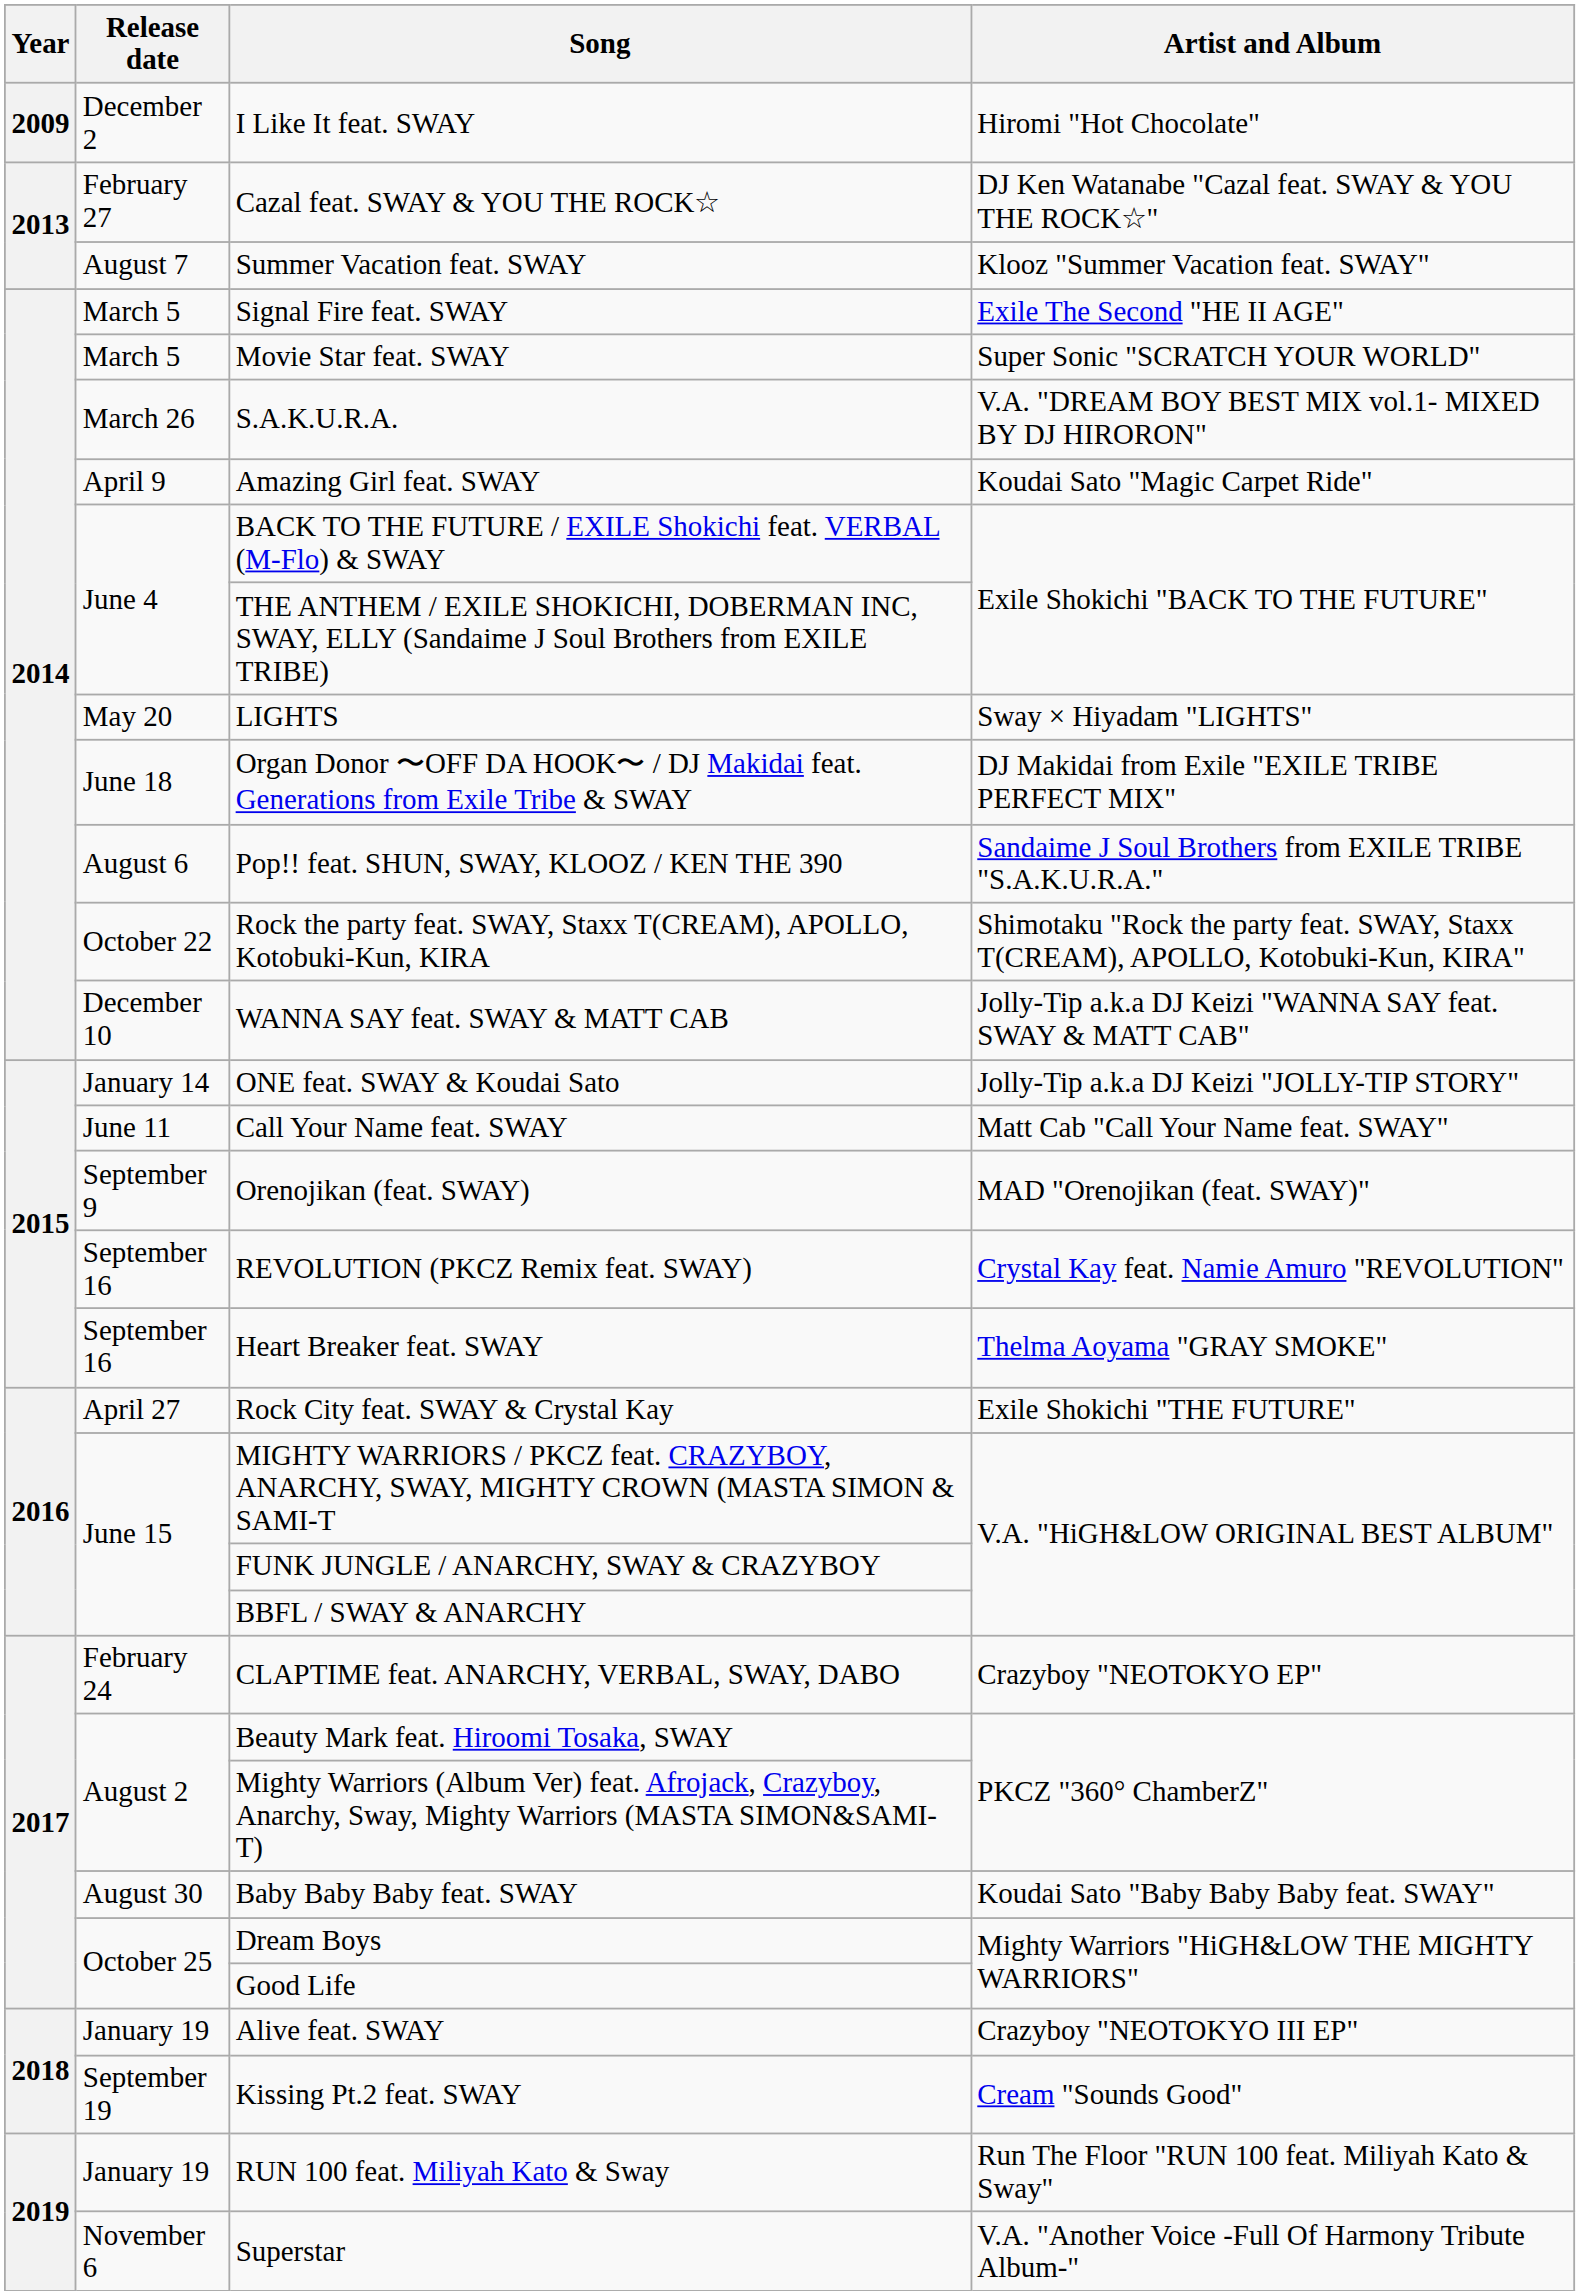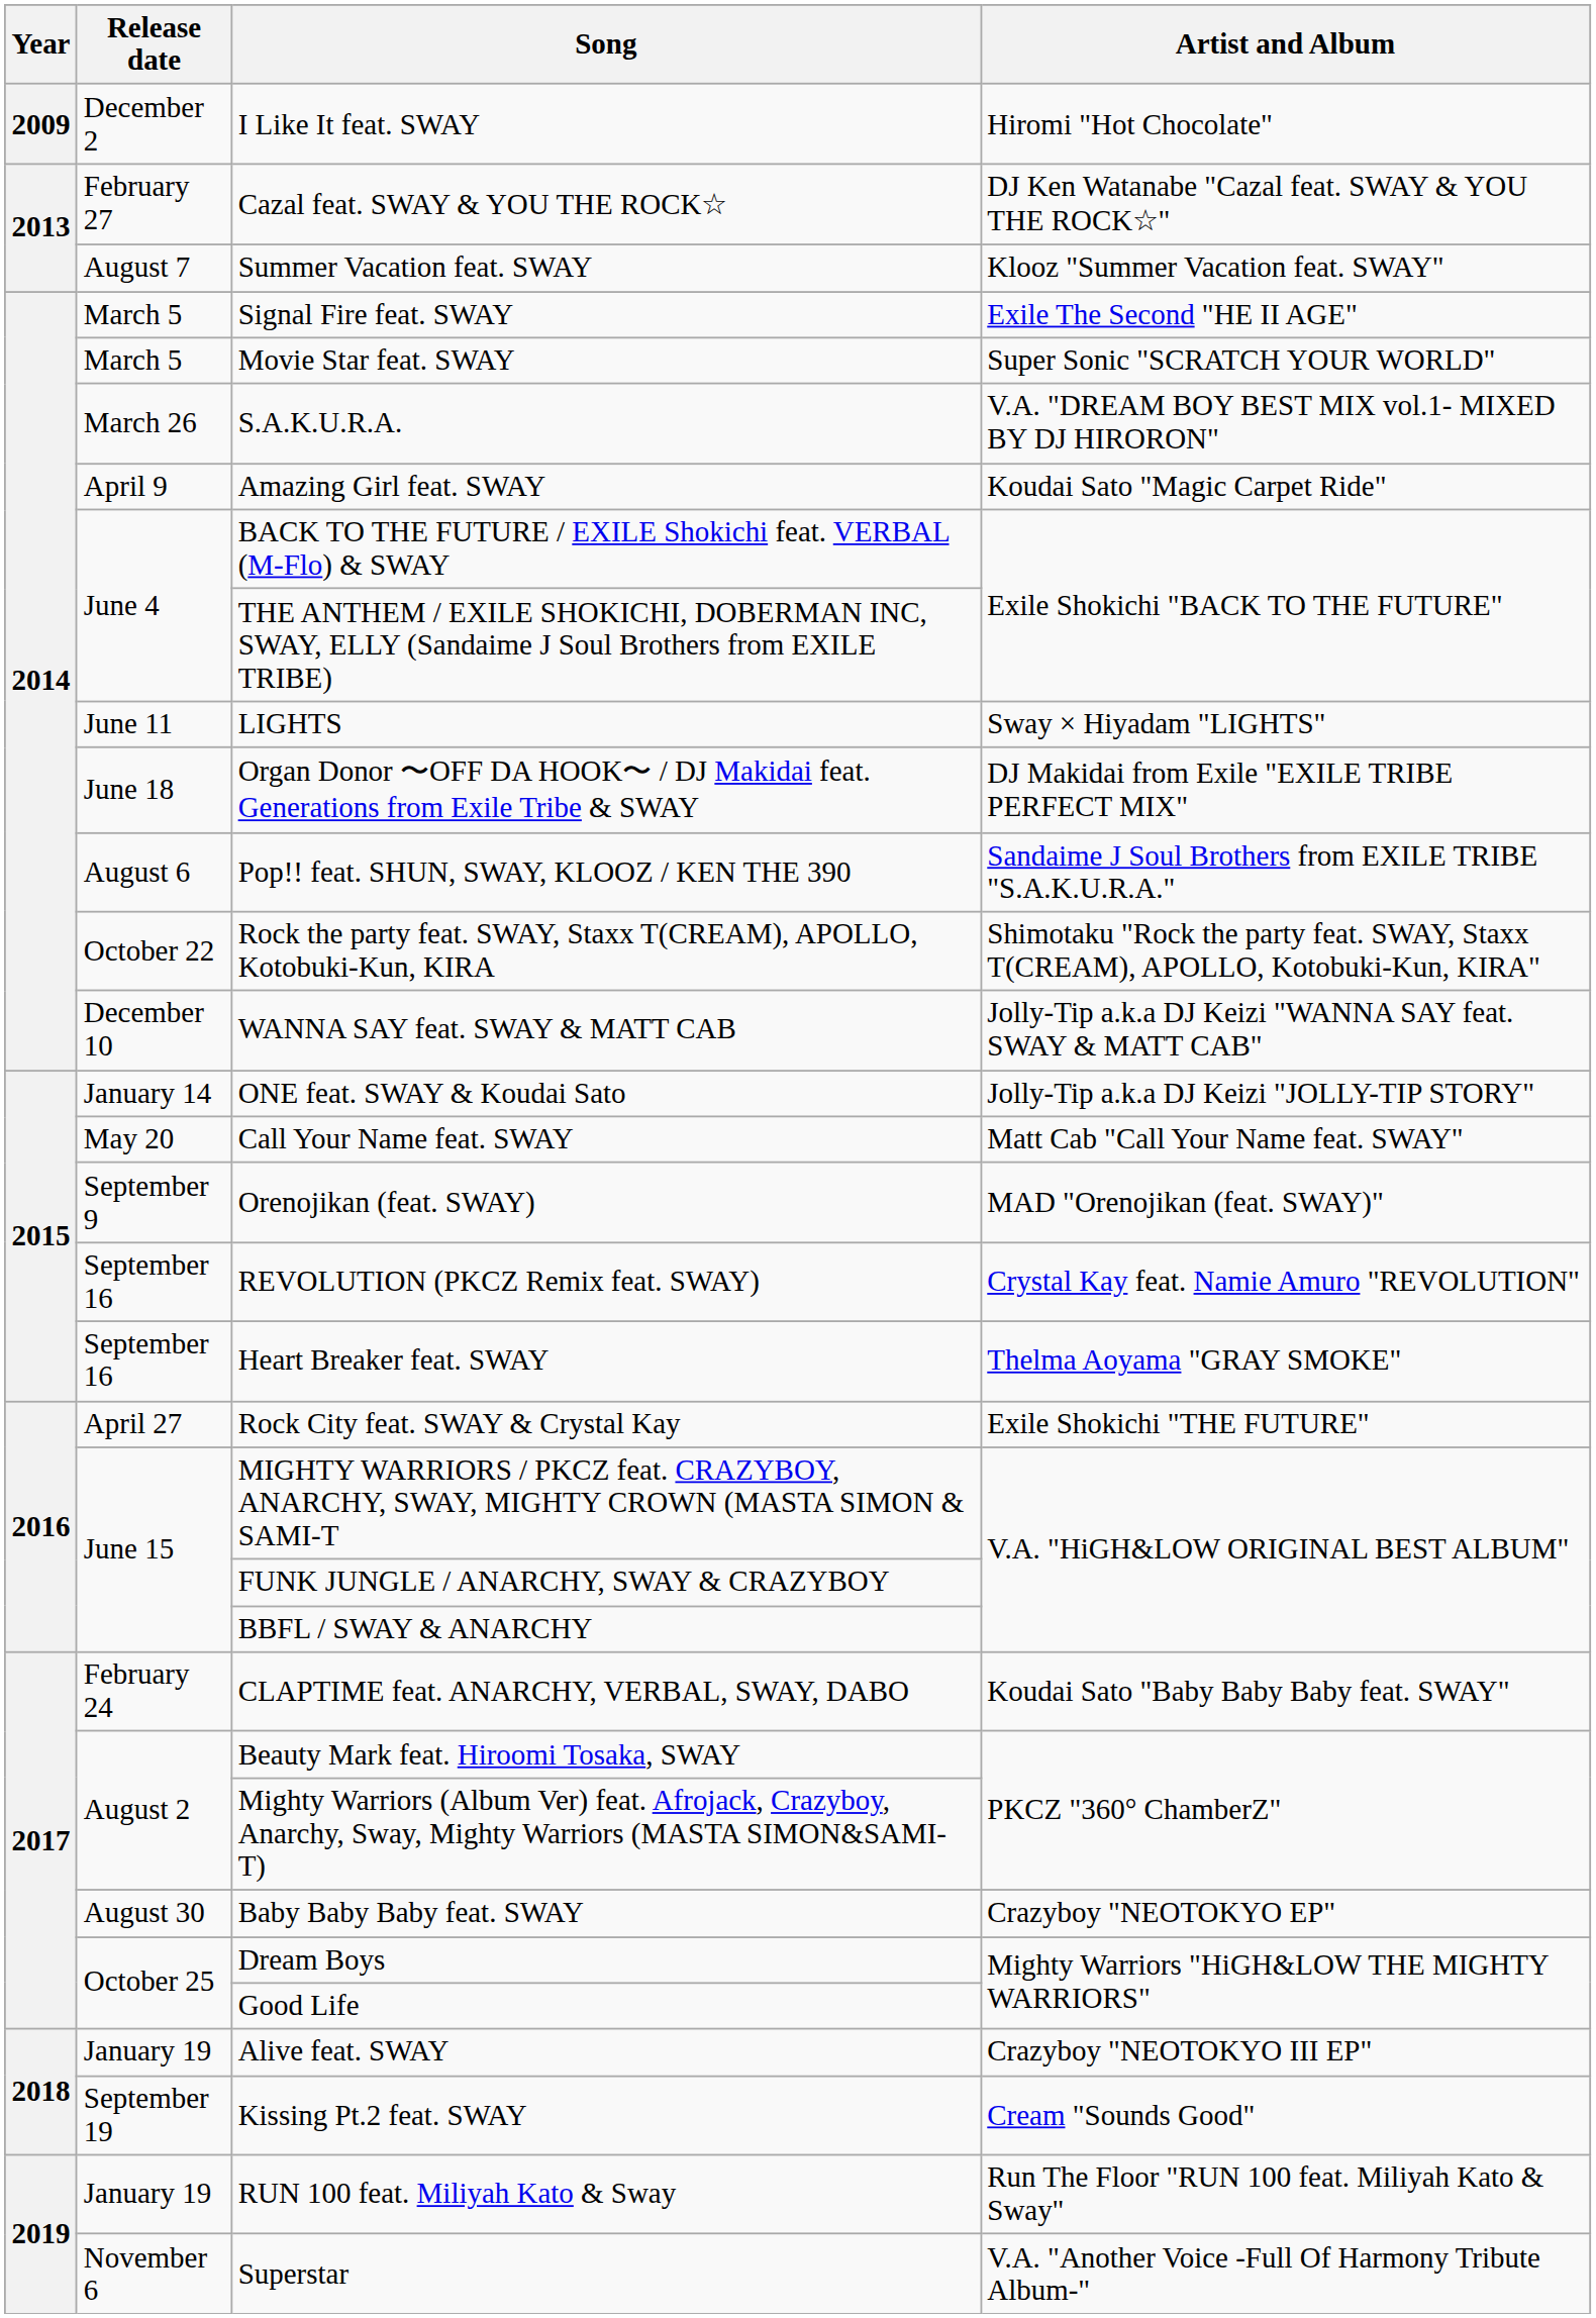LIGHTS | Release date: May 20 -> June 11
Call Your Name feat. SWAY | Release date: June 11 -> May 20
CLAPTIME feat. ANARCHY, VERBAL, SWAY, DABO | Artist and Album: Crazyboy "NEOTOKYO EP" -> Koudai Sato "Baby Baby Baby feat. SWAY"
Baby Baby Baby feat. SWAY | Artist and Album: Koudai Sato "Baby Baby Baby feat. SWAY" -> Crazyboy "NEOTOKYO EP"
